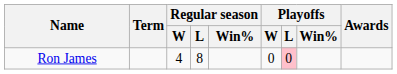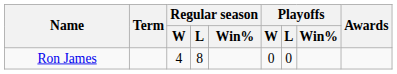Ron James | Playoffs / L: pink background -> no background
